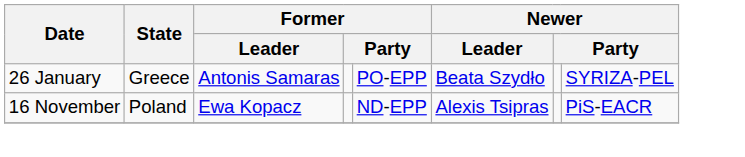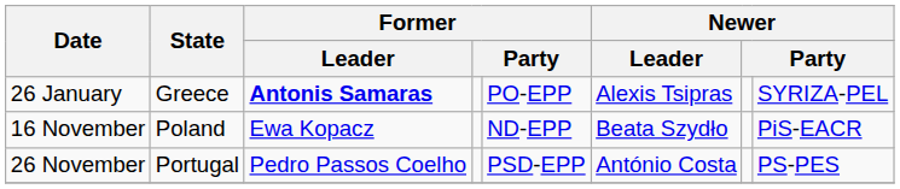26 January | Former / Leader: normal -> bold
26 January | Newer / Leader: Beata Szydło -> Alexis Tsipras
16 November | Newer / Leader: Alexis Tsipras -> Beata Szydło
+ row: 26 November | Portugal | Pedro Passos Coelho | PSD-EPP | António Costa | PS-PES
